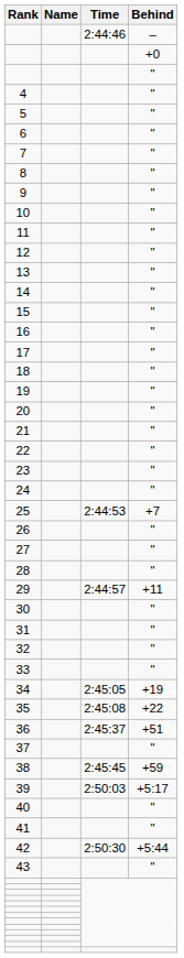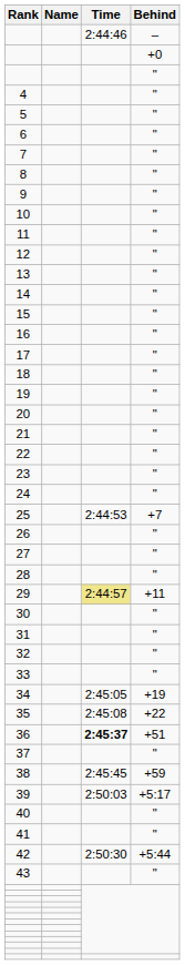29 | Time: no background -> khaki background
36 | Time: normal -> bold
